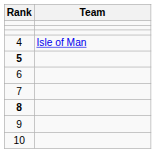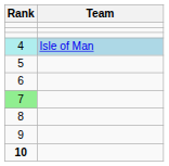row 5 | Rank: no background -> paleturquoise background
row 5 | Team: no background -> lightblue background
row 6 | Rank: bold -> normal
row 8 | Rank: no background -> lightgreen background
row 9 | Rank: bold -> normal
row 11 | Rank: normal -> bold
